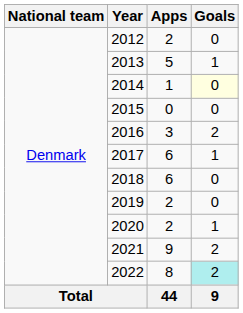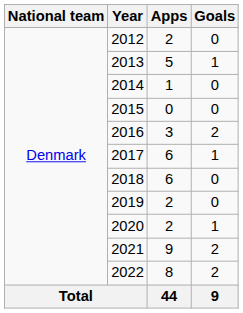2014 | Goals: lightyellow background -> no background
2022 | Goals: paleturquoise background -> no background
